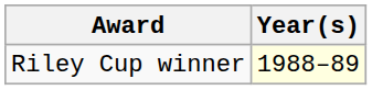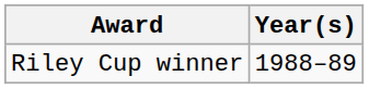Riley Cup winner | Year(s): lightyellow background -> no background
